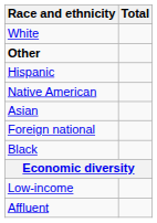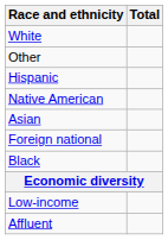Other | Race and ethnicity: bold -> normal
